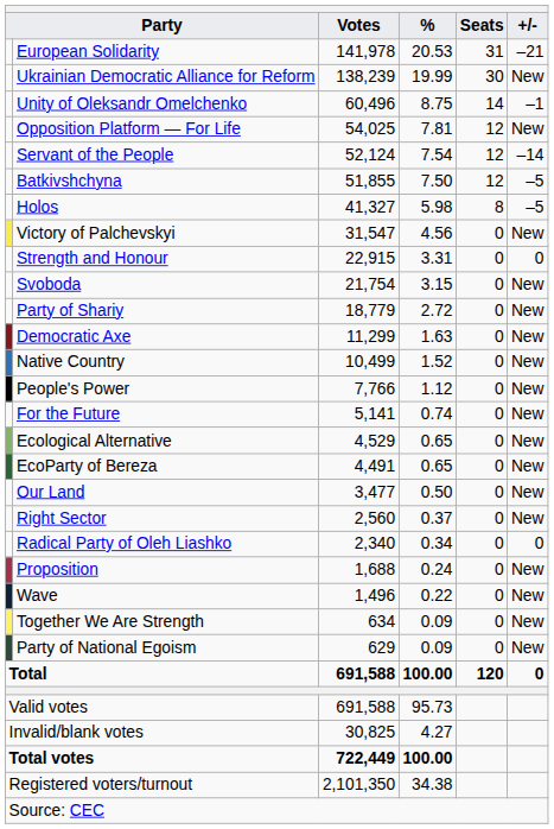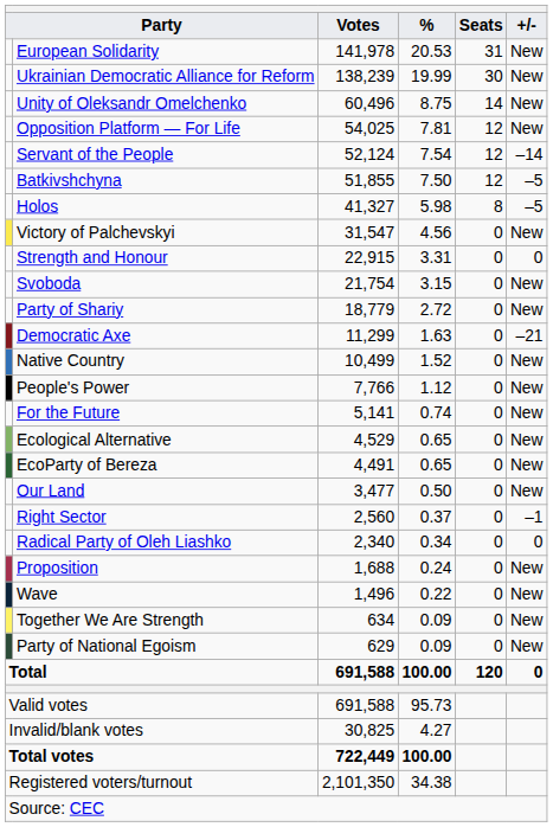European Solidarity | +/-: –21 -> New
Unity of Oleksandr Omelchenko | +/-: –1 -> New
Democratic Axe | +/-: New -> –21
Right Sector | +/-: New -> –1
